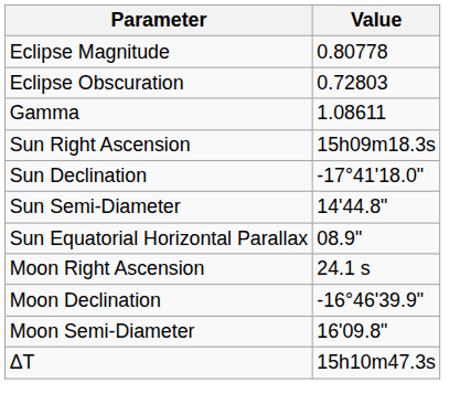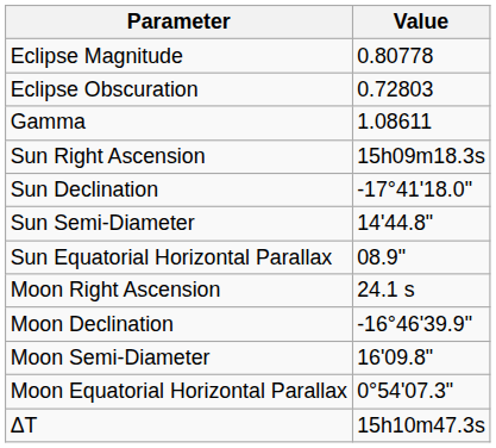+ row: Moon Equatorial Horizontal Parallax | 0°54'07.3"
